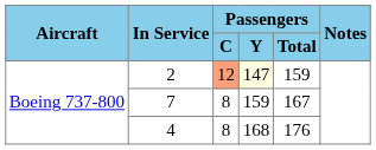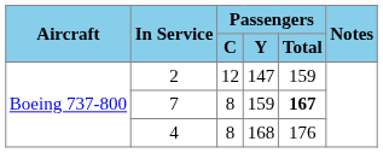2 | Passengers / C: lightsalmon background -> no background
2 | Passengers / Y: lightyellow background -> no background
7 | Passengers / Total: normal -> bold
